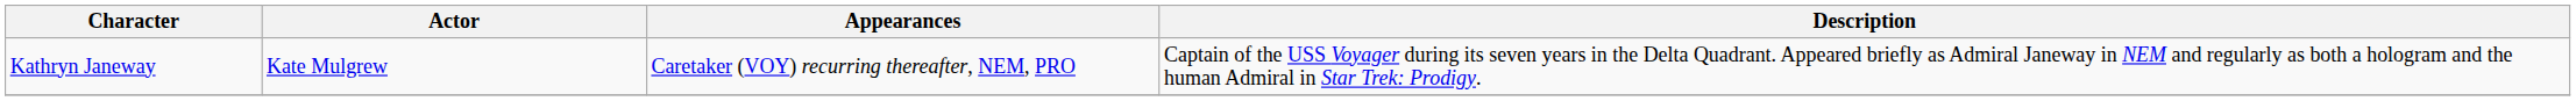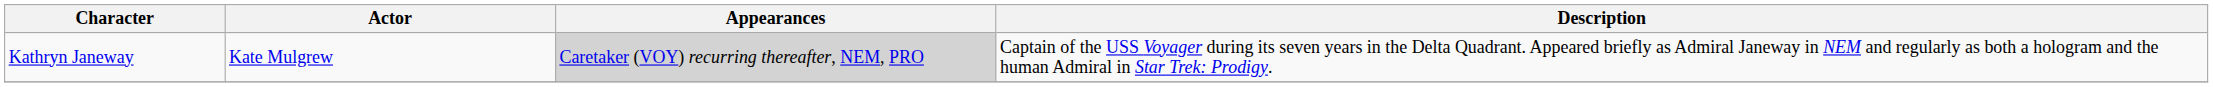Kathryn Janeway | Appearances: no background -> lightgrey background
